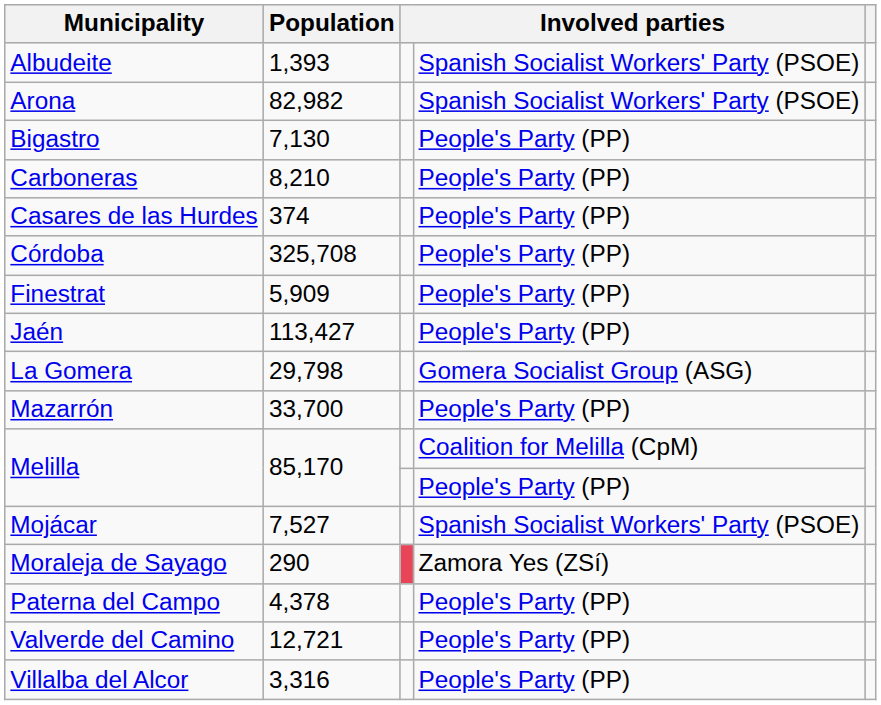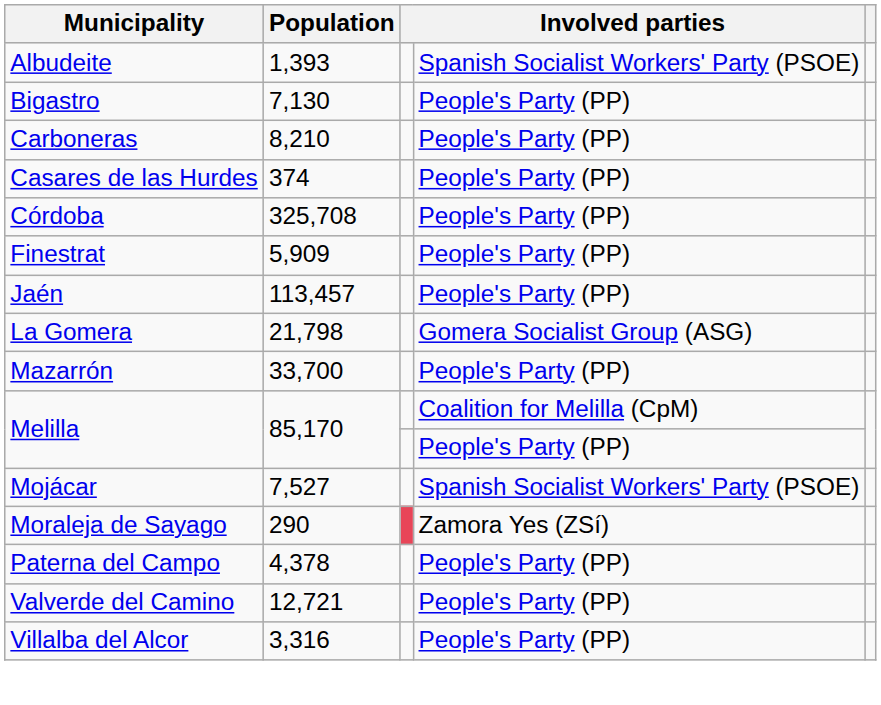- row: Arona | 82,982 | Spanish Socialist Workers' Party (PSOE)
Jaén | Population: 113,427 -> 113,457
La Gomera | Population: 29,798 -> 21,798
